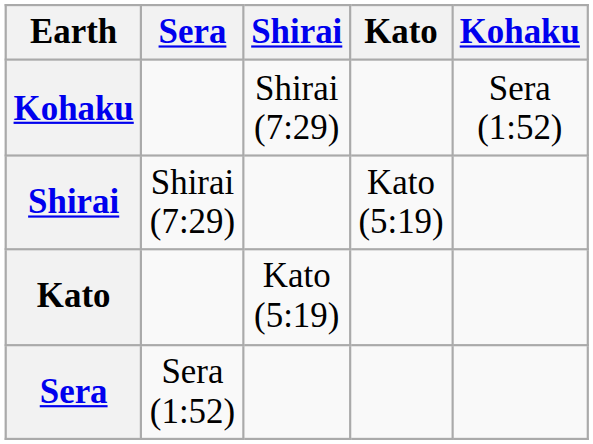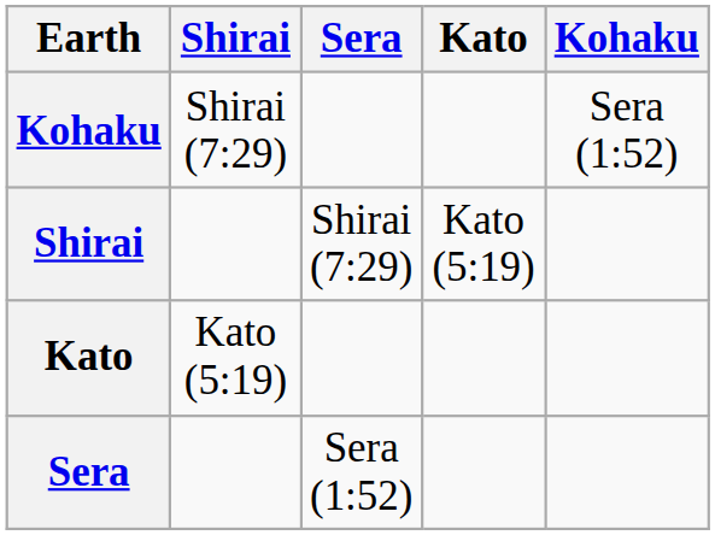columns swapped: Sera <-> Shirai
